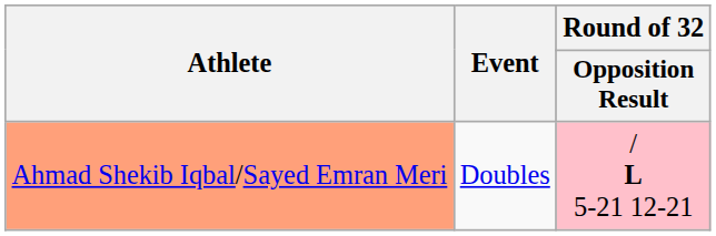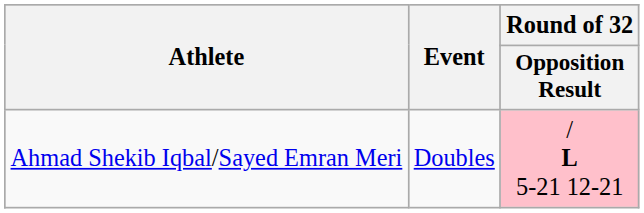Ahmad Shekib Iqbal/Sayed Emran Meri | Athlete: lightsalmon background -> no background
